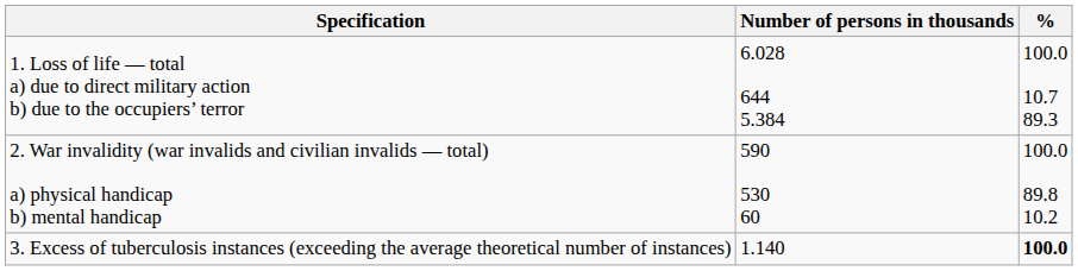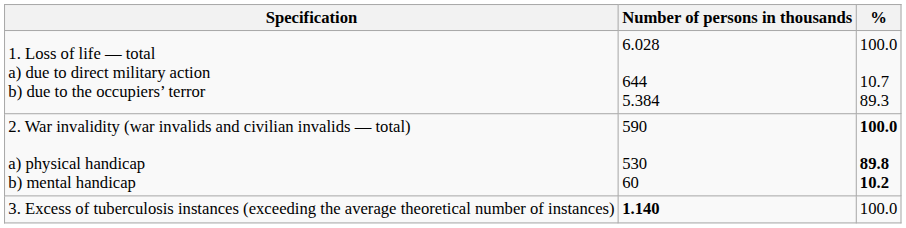row 3 | %: normal -> bold
row 4 | Number of persons in thousands: normal -> bold
row 4 | %: bold -> normal
